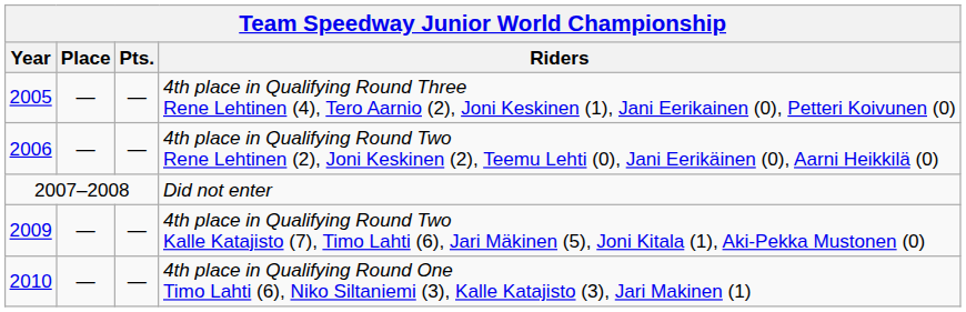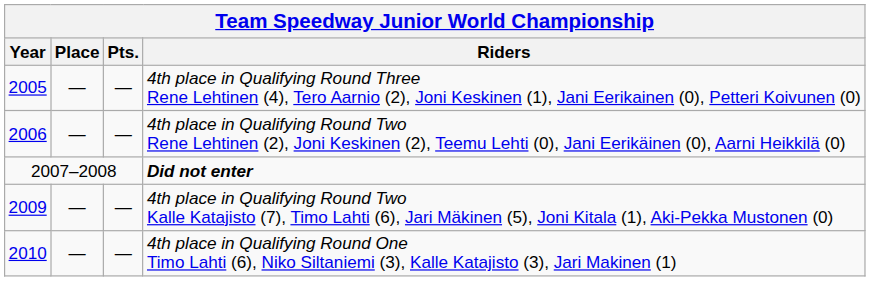Did not enter | Riders: normal -> bold
